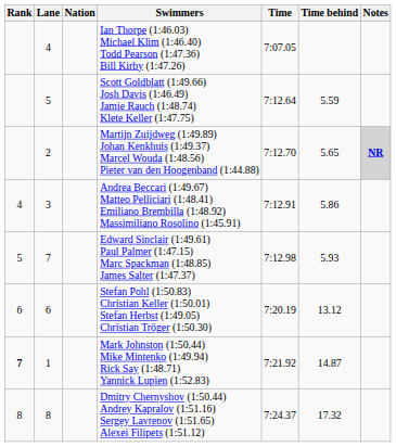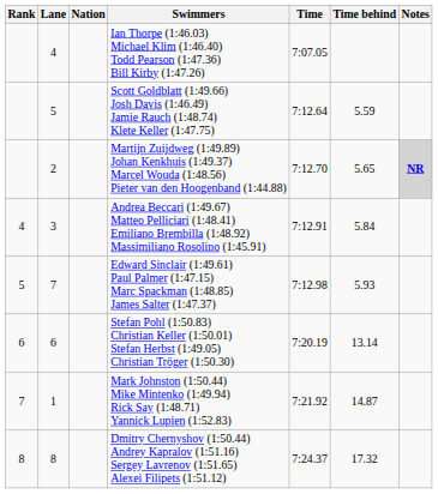row 5 | Time behind: 5.86 -> 5.84
row 7 | Time behind: 13.12 -> 13.14
row 8 | Rank: bold -> normal
